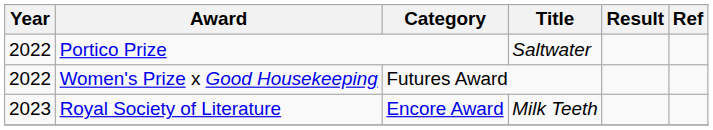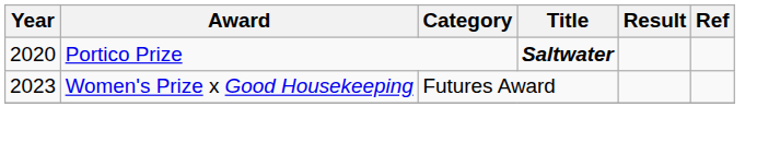Portico Prize | Year: 2022 -> 2020
Portico Prize | Title: normal -> bold
Women's Prize x Good Housekeeping | Year: 2022 -> 2023
- row: 2023 | Royal Society of Literature | Encore Award | Milk Teeth
